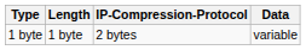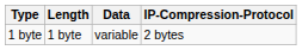columns swapped: IP-Compression-Protocol <-> Data
